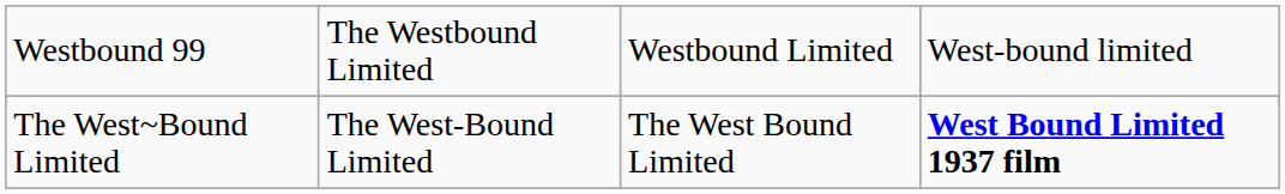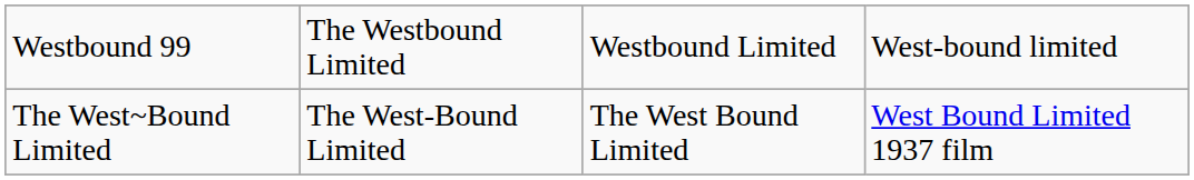The West~Bound Limited | column 4: bold -> normal
